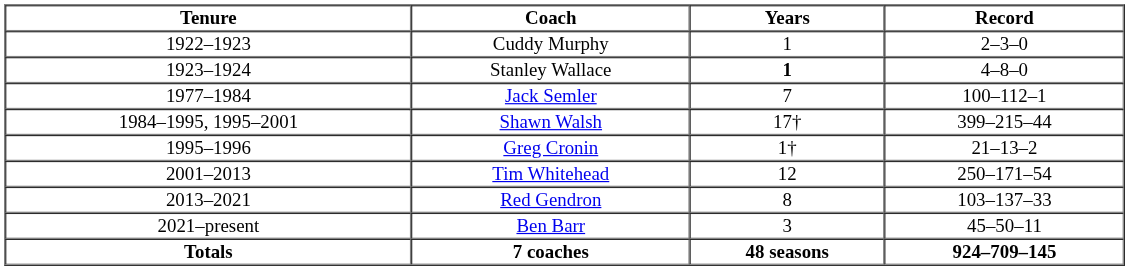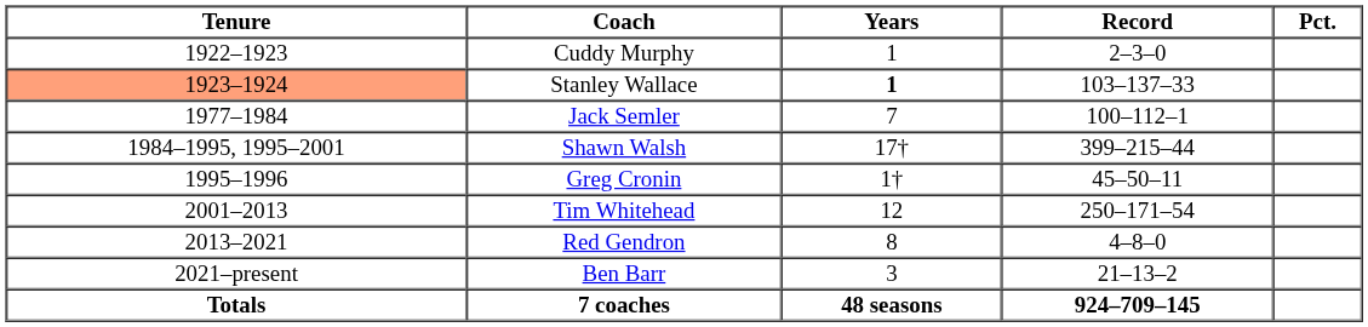+ column: Pct.
Stanley Wallace | Tenure: no background -> lightsalmon background
Stanley Wallace | Record: 4–8–0 -> 103–137–33
Greg Cronin | Record: 21–13–2 -> 45–50–11
Red Gendron | Record: 103–137–33 -> 4–8–0
Ben Barr | Record: 45–50–11 -> 21–13–2
